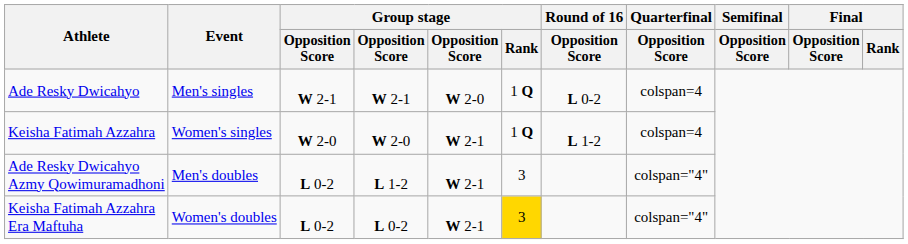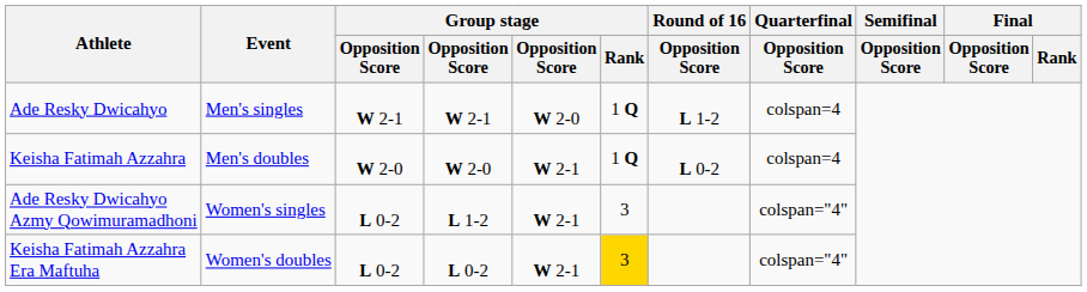Ade Resky Dwicahyo | Round of 16 / Opposition Score: L 0-2 -> L 1-2
Keisha Fatimah Azzahra | Event: Women's singles -> Men's doubles
Keisha Fatimah Azzahra | Round of 16 / Opposition Score: L 1-2 -> L 0-2
Ade Resky Dwicahyo Azmy Qowimuramadhoni | Event: Men's doubles -> Women's singles
